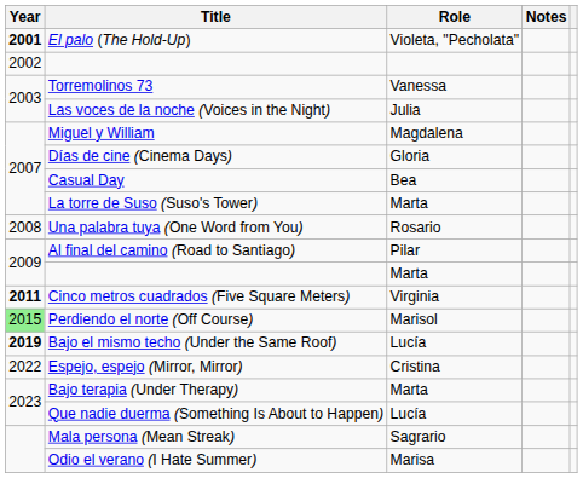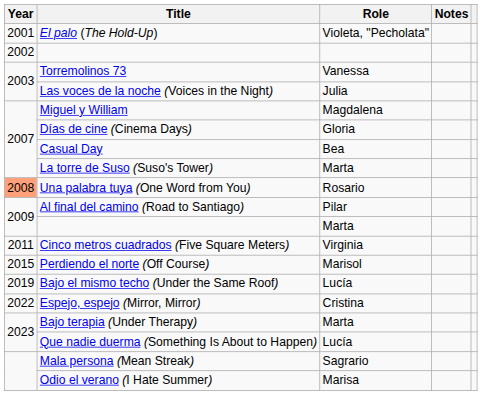El palo (The Hold-Up) | Year: bold -> normal
Una palabra tuya (One Word from You) | Year: no background -> lightsalmon background
Cinco metros cuadrados (Five Square Meters) | Year: bold -> normal
Perdiendo el norte (Off Course) | Year: lightgreen background -> no background
Bajo el mismo techo (Under the Same Roof) | Year: bold -> normal
